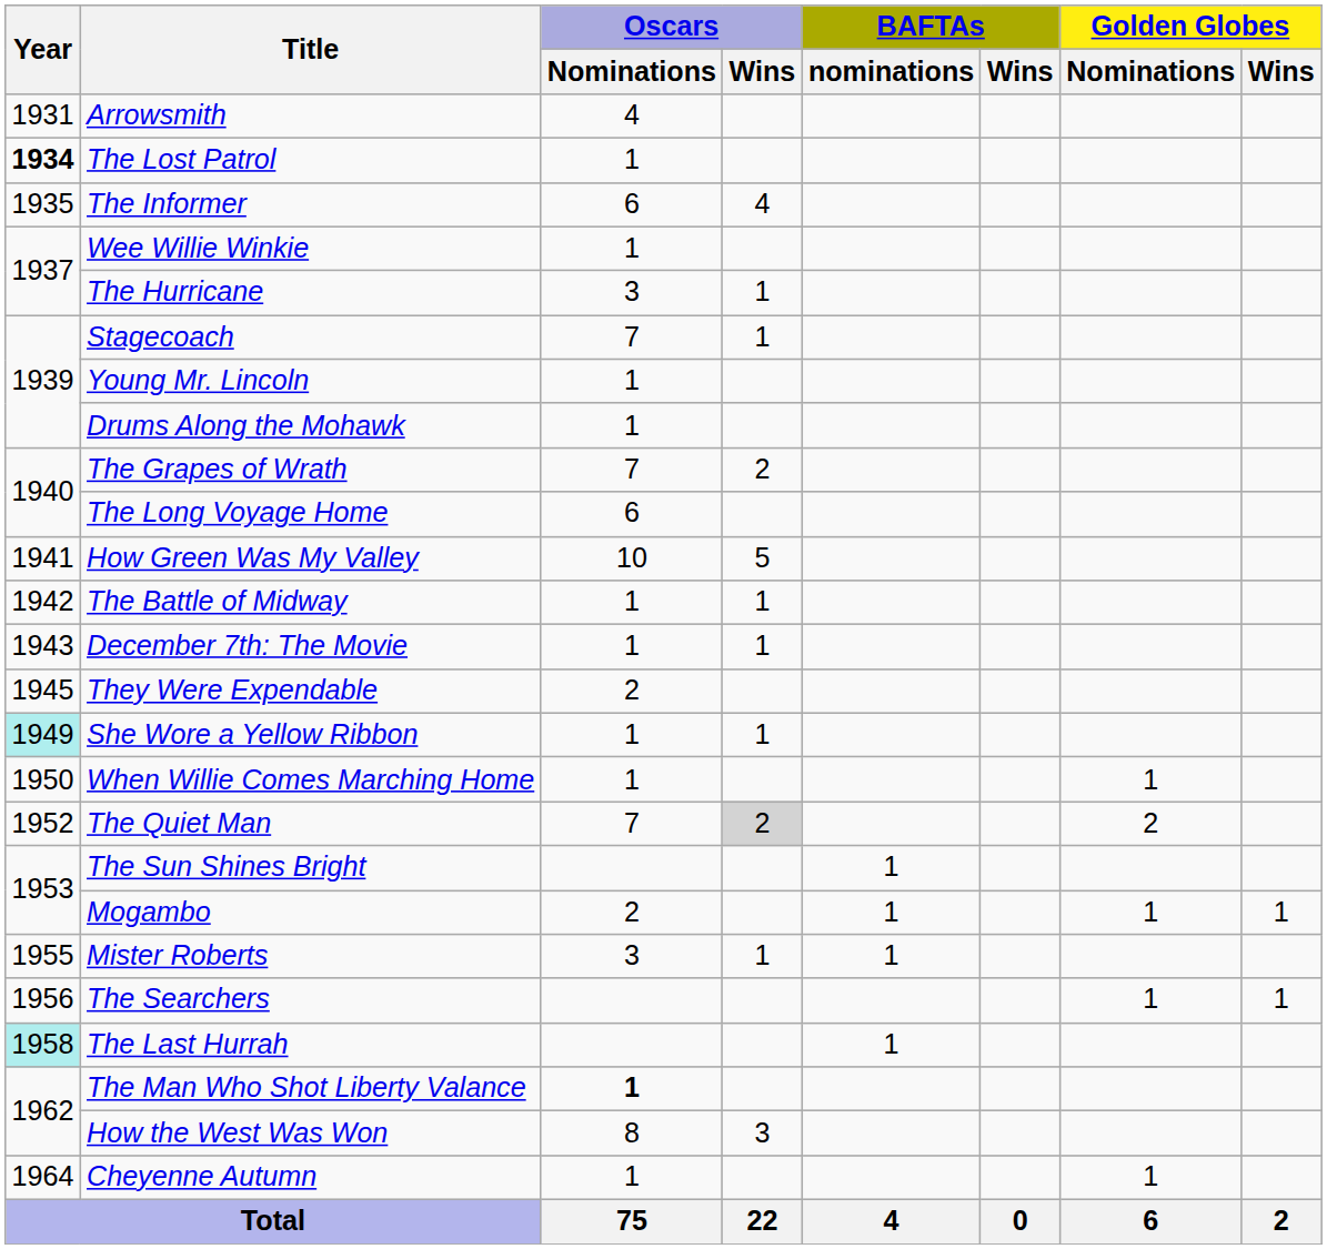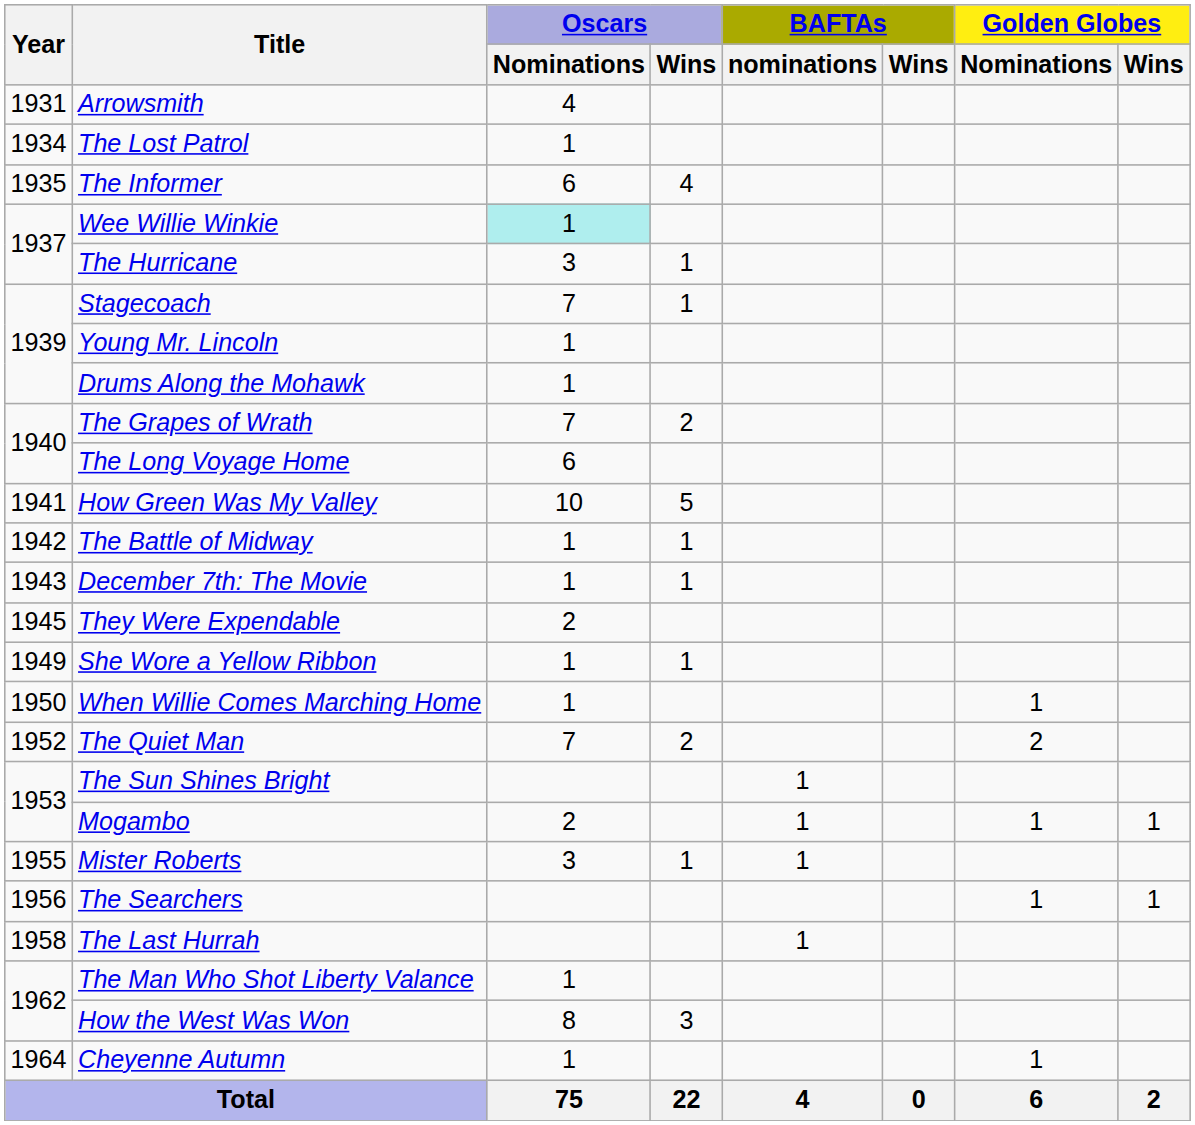The Lost Patrol | Year: bold -> normal
Wee Willie Winkie | Oscars / Nominations: no background -> paleturquoise background
She Wore a Yellow Ribbon | Year: paleturquoise background -> no background
The Quiet Man | Oscars / Wins: lightgrey background -> no background
The Last Hurrah | Year: paleturquoise background -> no background
The Man Who Shot Liberty Valance | Oscars / Nominations: bold -> normal
